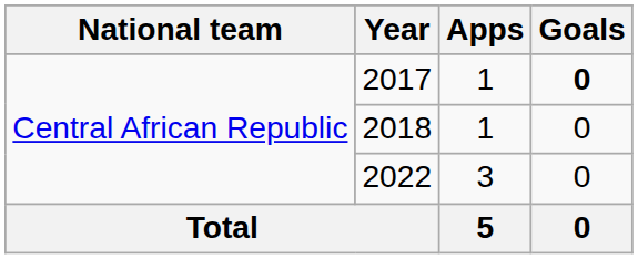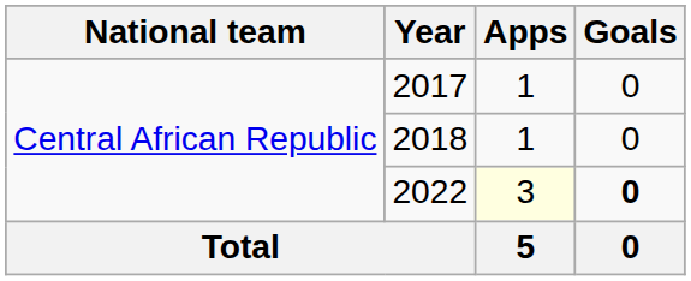2017 | Goals: bold -> normal
2022 | Apps: no background -> lightyellow background
2022 | Goals: normal -> bold
